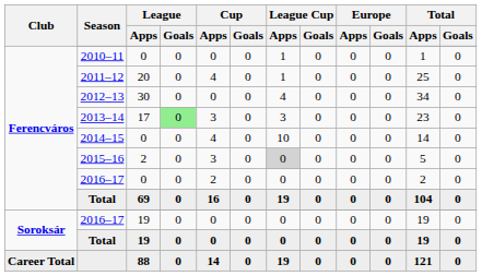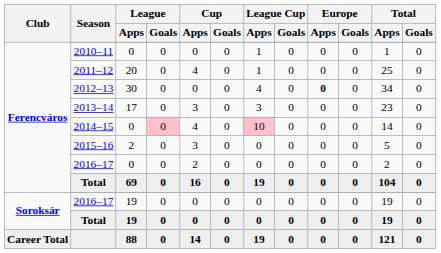2012–13 | Europe / Apps: normal -> bold
2013–14 | League / Goals: lightgreen background -> no background
2014–15 | League / Goals: no background -> pink background
2014–15 | League Cup / Apps: no background -> pink background
2015–16 | League Cup / Apps: lightgrey background -> no background
